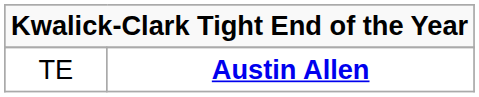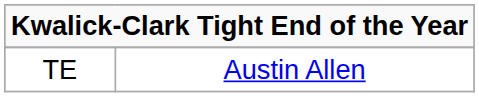TE | column 2: bold -> normal
